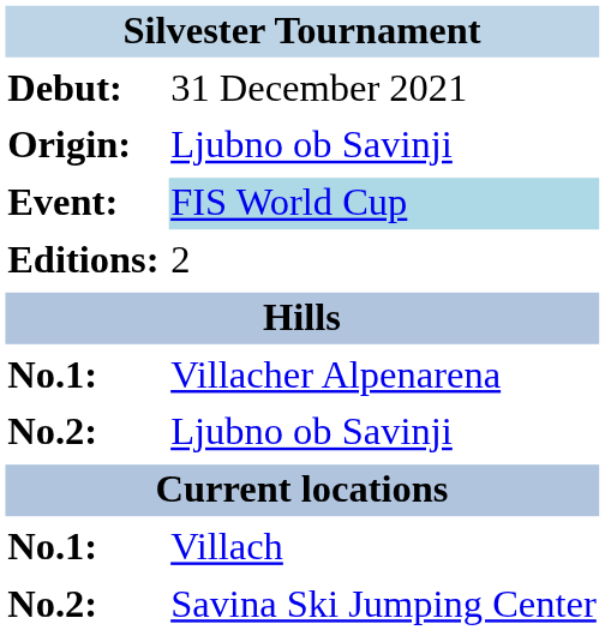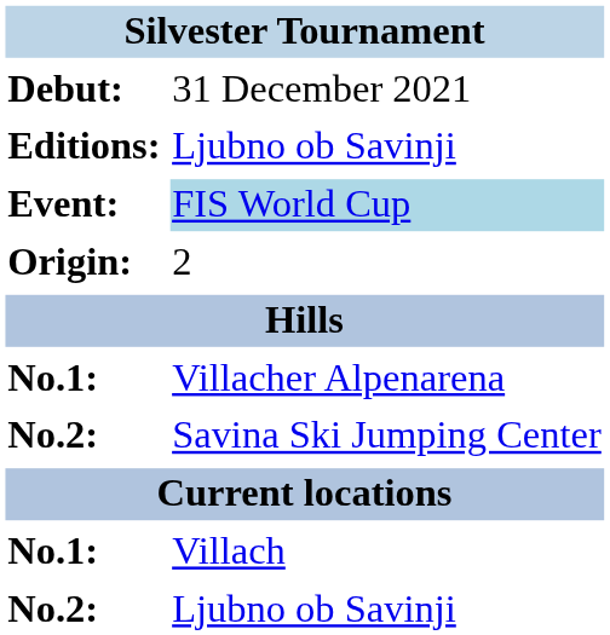row 3 | column 1: Origin: -> Editions:
row 5 | column 1: Editions: -> Origin:
row 8 | column 2: Ljubno ob Savinji -> Savina Ski Jumping Center
row 11 | column 2: Savina Ski Jumping Center -> Ljubno ob Savinji
